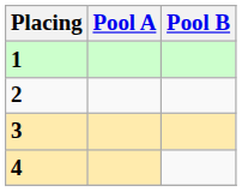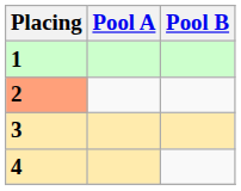2 | Placing: no background -> lightsalmon background
